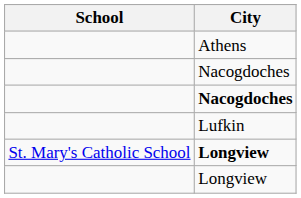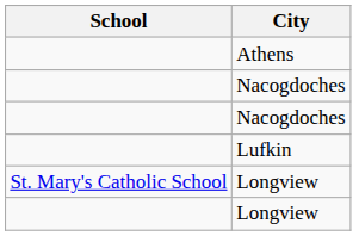row 4 | City: bold -> normal
row 6 | City: bold -> normal
